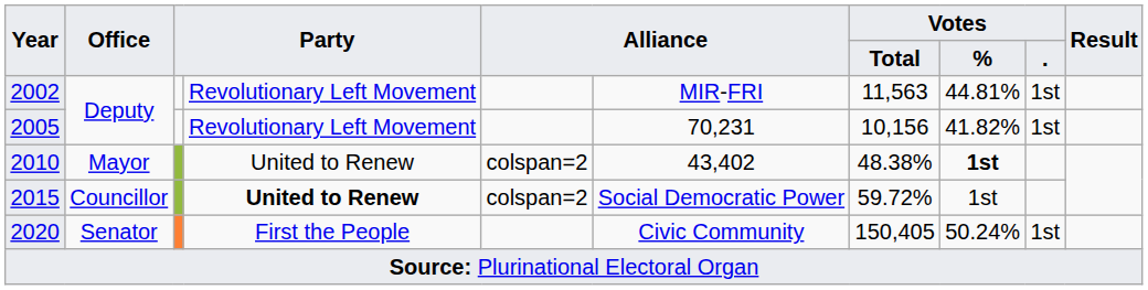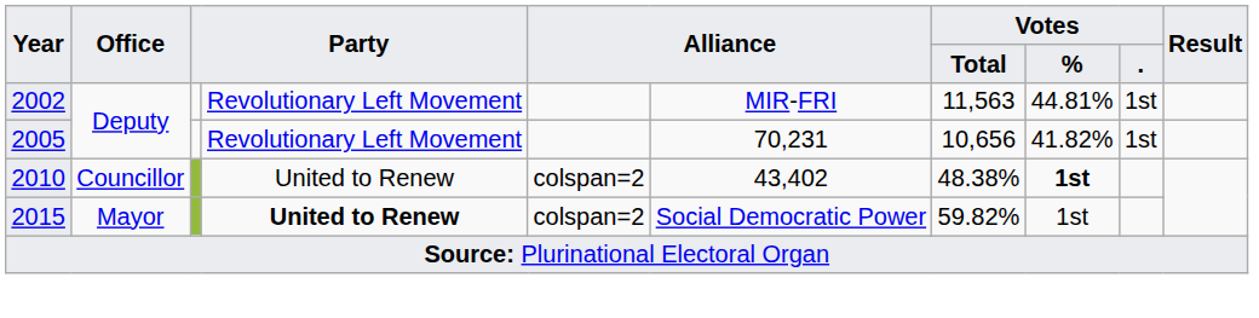2005 | Votes / Total: 10,156 -> 10,656
2010 | Office: Mayor -> Councillor
2015 | Office: Councillor -> Mayor
2015 | Votes / Total: 59.72% -> 59.82%
- row: 2020 | Senator | First the People | Civic Community | 150,405 | 50.24% | 1st
